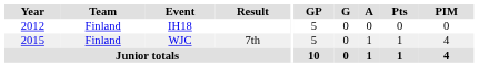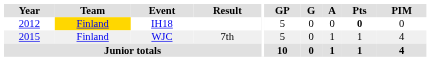IH18 | Team: no background -> gold background
IH18 | Pts: normal -> bold
